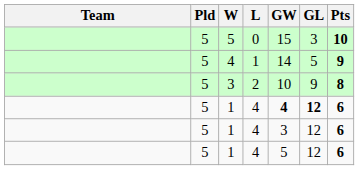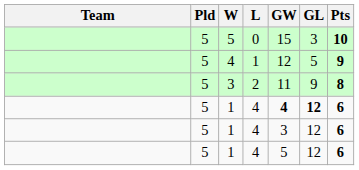row 3 | GW: 14 -> 12
row 4 | GW: 10 -> 11
